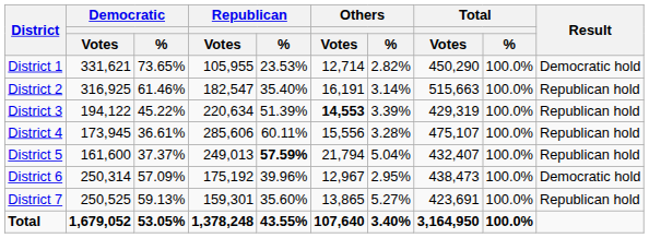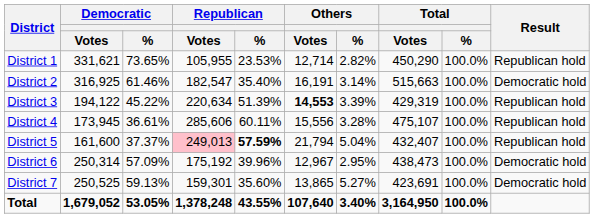District 1 | Result: Democratic hold -> Republican hold
District 2 | Result: Republican hold -> Democratic hold
District 5 | Republican / Votes: no background -> pink background
District 7 | Result: Republican hold -> Democratic hold
